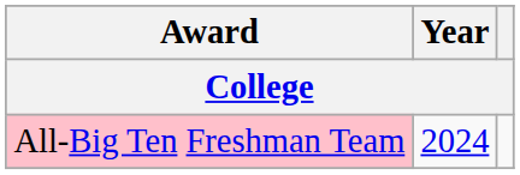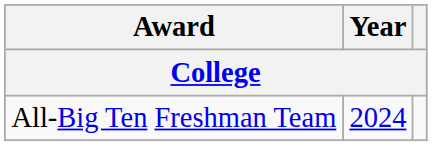row 3 | Award: pink background -> no background
